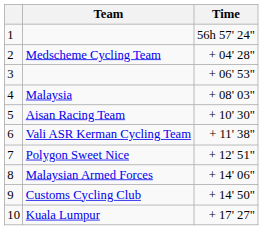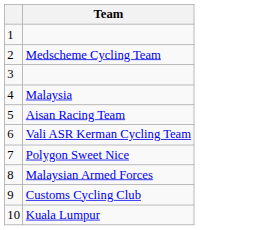- column: Time | 56h 57' 24" | + 04' 28" | + 06' 53" | + 08' 03" | + 10' 30" | + 11' 38" | + 12' 51" | + 14' 06" | + 14' 50" | + 17' 27"
